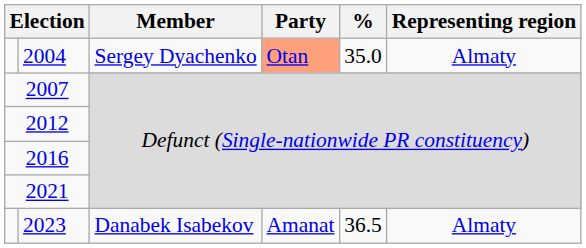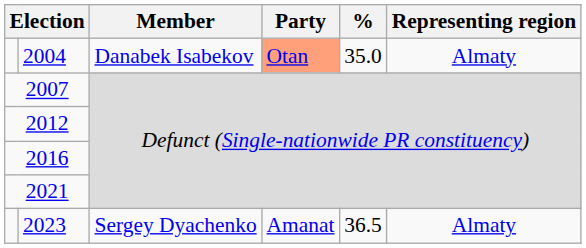2004 | Member: Sergey Dyachenko -> Danabek Isabekov
2023 | Member: Danabek Isabekov -> Sergey Dyachenko
